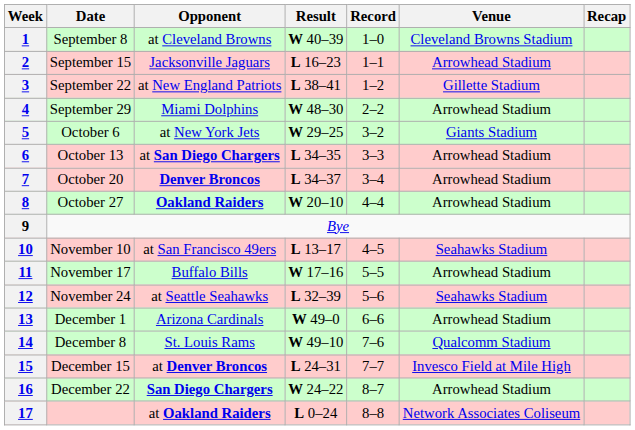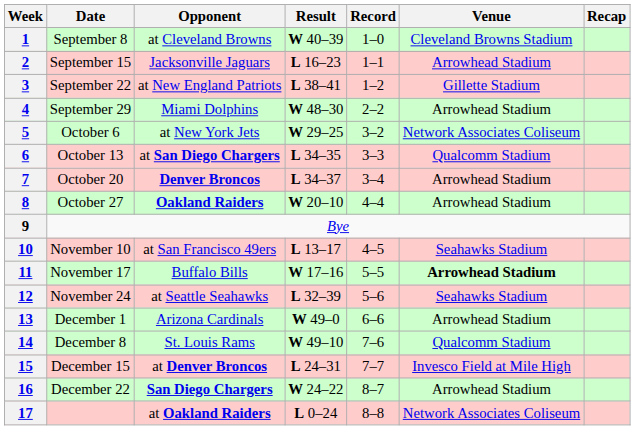5 | Venue: Giants Stadium -> Network Associates Coliseum
6 | Venue: Arrowhead Stadium -> Qualcomm Stadium
11 | Venue: normal -> bold
